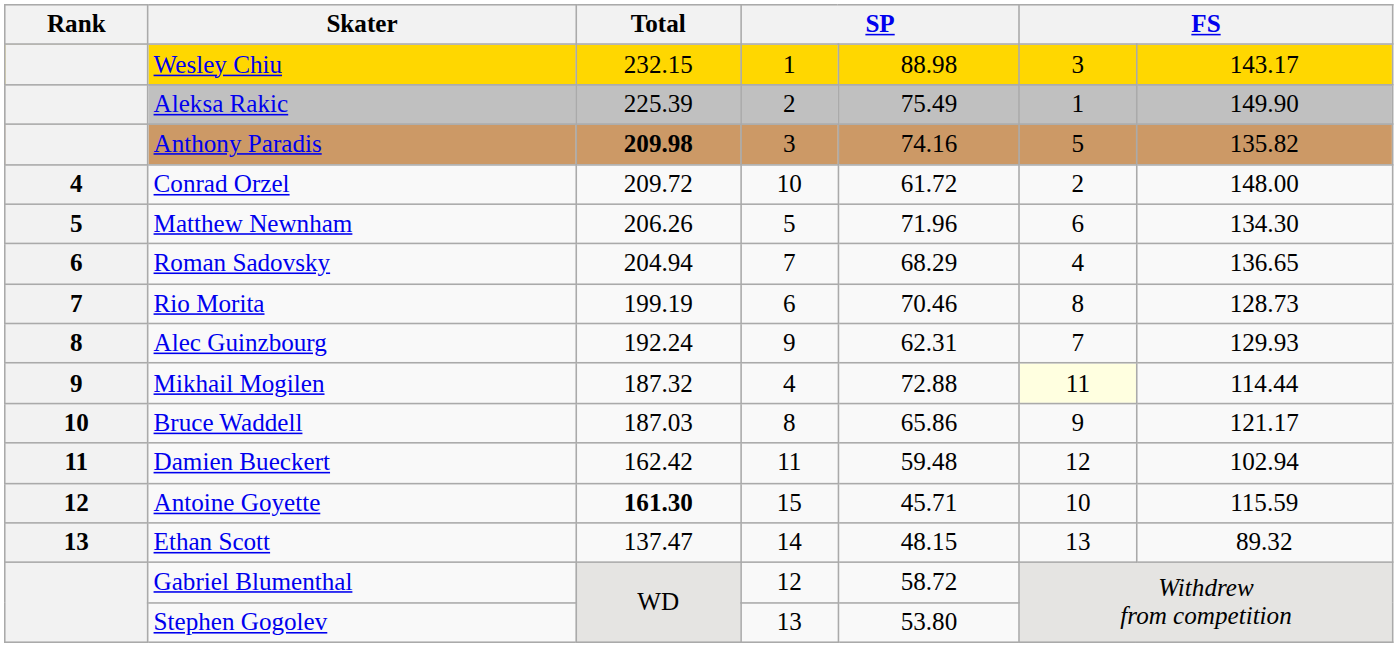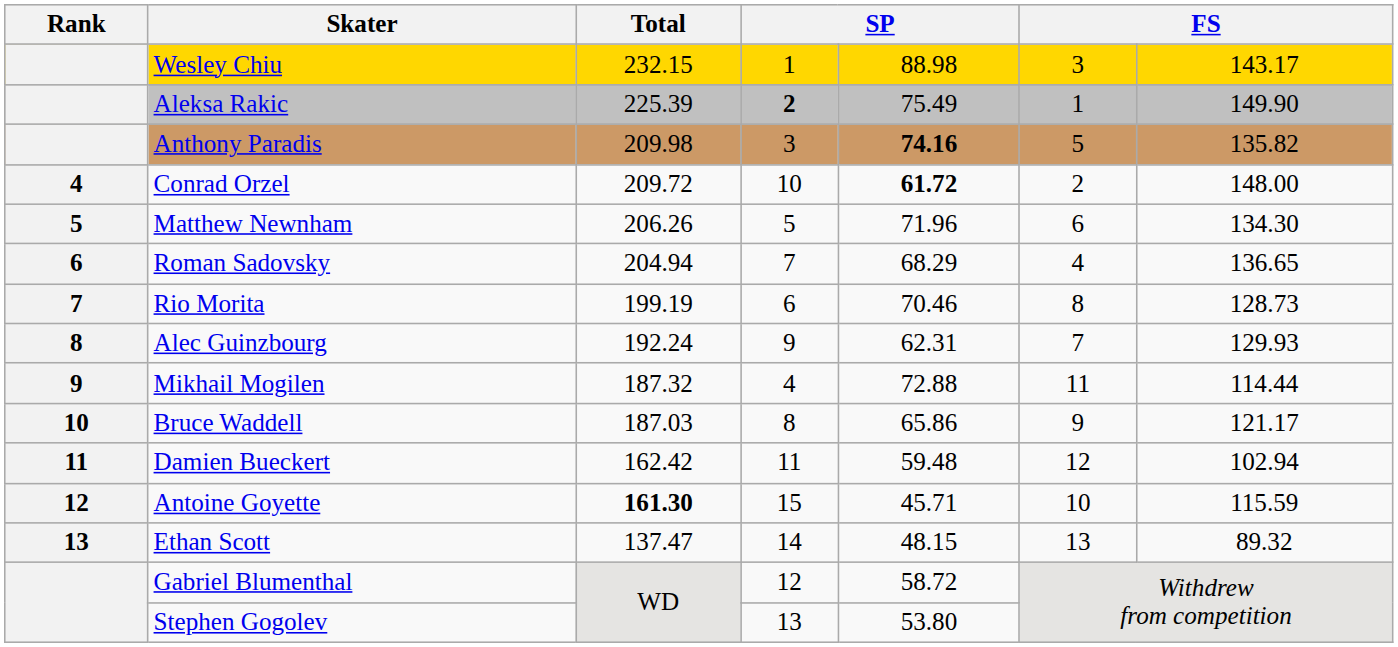Aleksa Rakic | column 4: normal -> bold
Anthony Paradis | Total: bold -> normal
Anthony Paradis | column 5: normal -> bold
Conrad Orzel | column 5: normal -> bold
Mikhail Mogilen | column 6: lightyellow background -> no background
